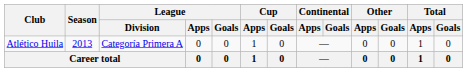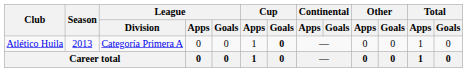Atlético Huila | Cup / Goals: normal -> bold
